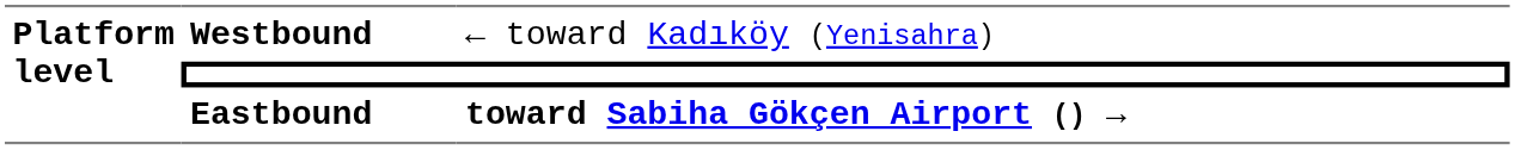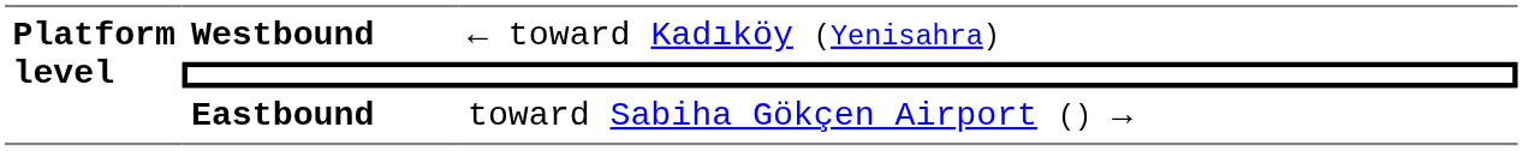Eastbound | column 3: bold -> normal
